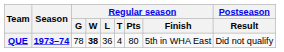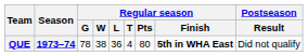QUE | Regular season / W: bold -> normal
QUE | Regular season / Finish: normal -> bold
